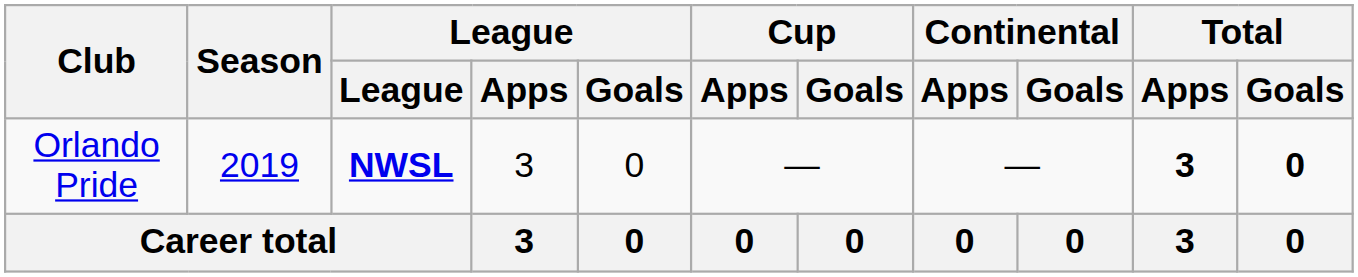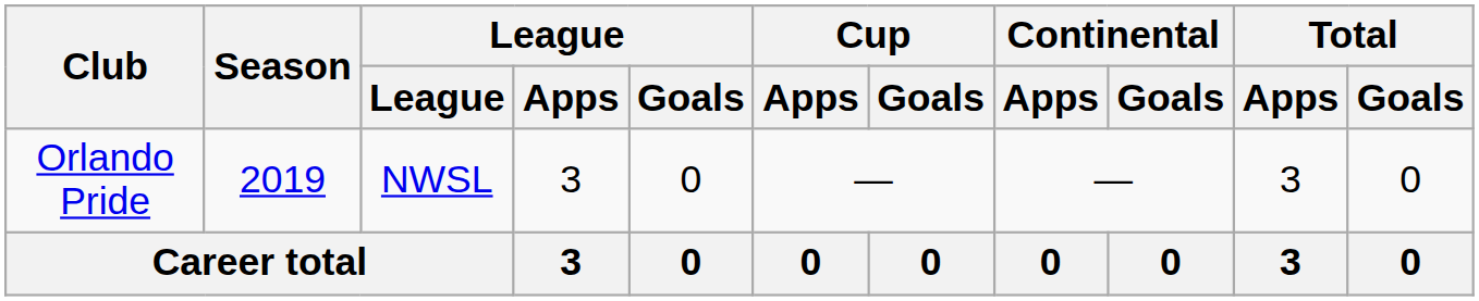Orlando Pride | League: bold -> normal
Orlando Pride | Total / Apps: bold -> normal
Orlando Pride | Total / Goals: bold -> normal
